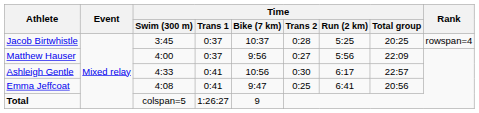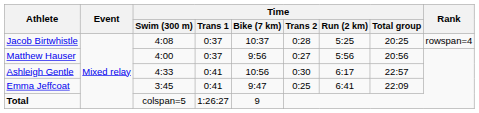Jacob Birtwhistle | Time / Swim (300 m): 3:45 -> 4:08
Matthew Hauser | Time / Total group: 22:09 -> 20:56
Emma Jeffcoat | Time / Swim (300 m): 4:08 -> 3:45
Emma Jeffcoat | Time / Total group: 20:56 -> 22:09
